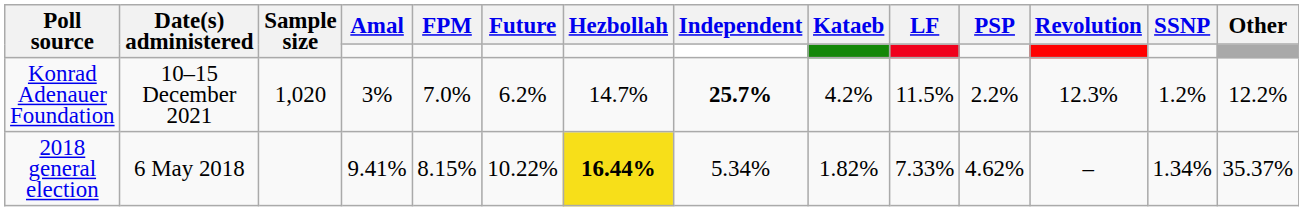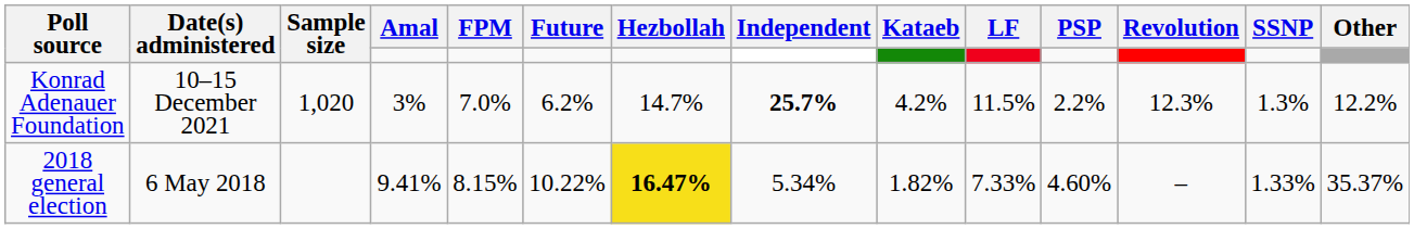Konrad Adenauer Foundation | SSNP: 1.2% -> 1.3%
2018 general election | Hezbollah: 16.44% -> 16.47%
2018 general election | PSP: 4.62% -> 4.60%
2018 general election | SSNP: 1.34% -> 1.33%
